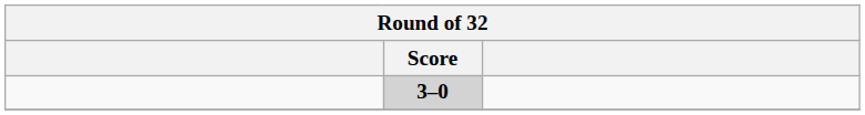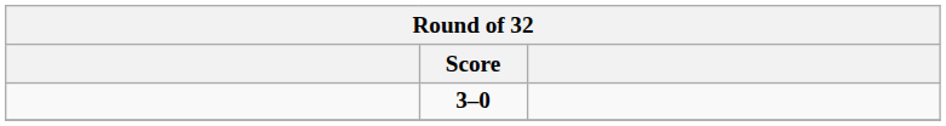row 3 | Score: lightgrey background -> no background
